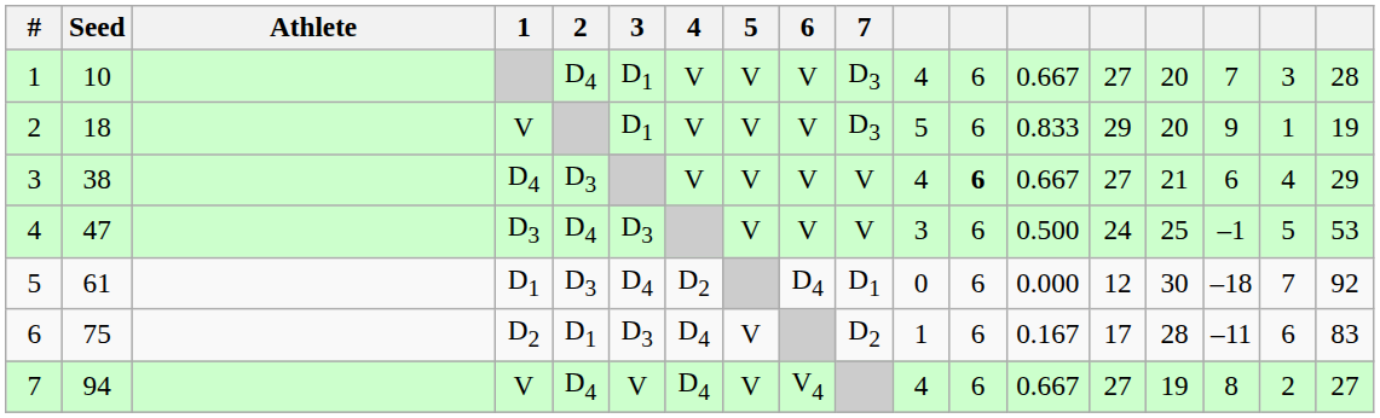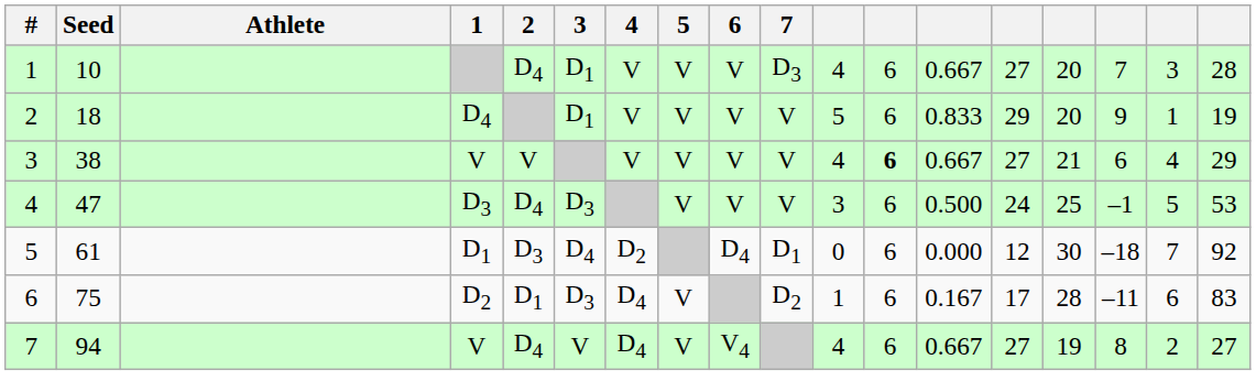row 3 | 1: V -> D4
row 3 | 7: D3 -> V
row 4 | 1: D4 -> V
row 4 | 2: D3 -> V
